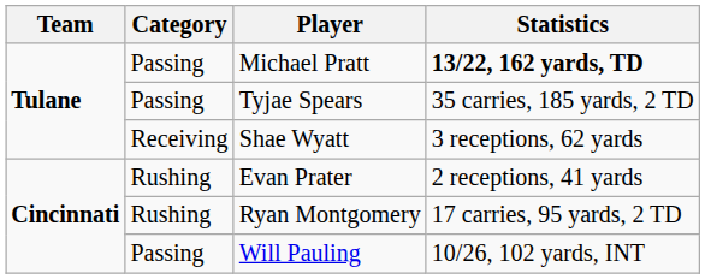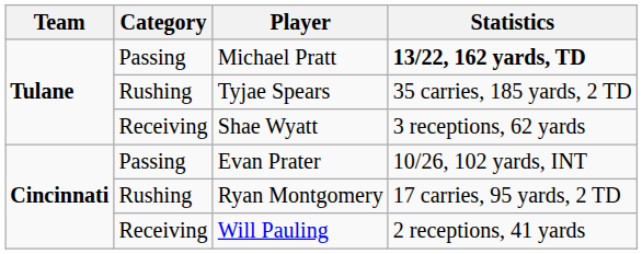Tyjae Spears | Category: Passing -> Rushing
Evan Prater | Category: Rushing -> Passing
Evan Prater | Statistics: 2 receptions, 41 yards -> 10/26, 102 yards, INT
Will Pauling | Category: Passing -> Receiving
Will Pauling | Statistics: 10/26, 102 yards, INT -> 2 receptions, 41 yards
